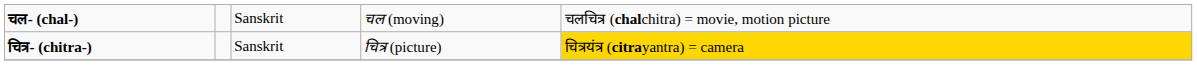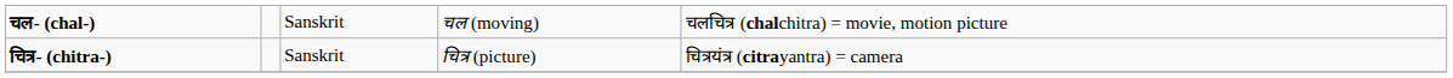चित्र- (chitra-) | column 5: gold background -> no background
